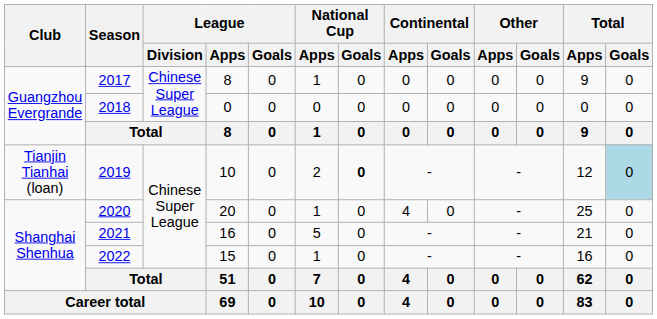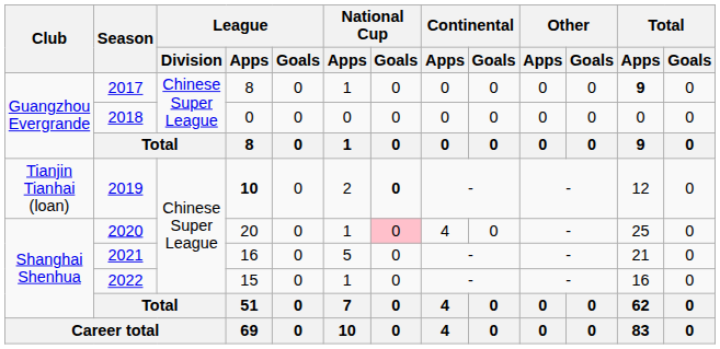2017 | Total / Apps: normal -> bold
2019 | League / Apps: normal -> bold
2019 | Total / Goals: lightblue background -> no background
2020 | National Cup / Goals: no background -> pink background
